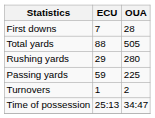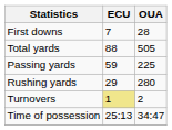rows swapped: Rushing yards <-> Passing yards
Turnovers | ECU: no background -> khaki background
